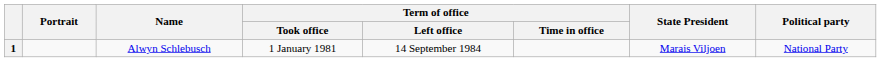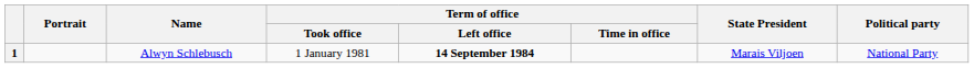1 | Term of office / Left office: normal -> bold
